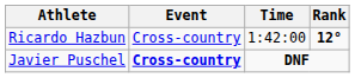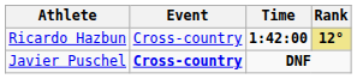Ricardo Hazbun | Time: normal -> bold
Ricardo Hazbun | Rank: no background -> khaki background
